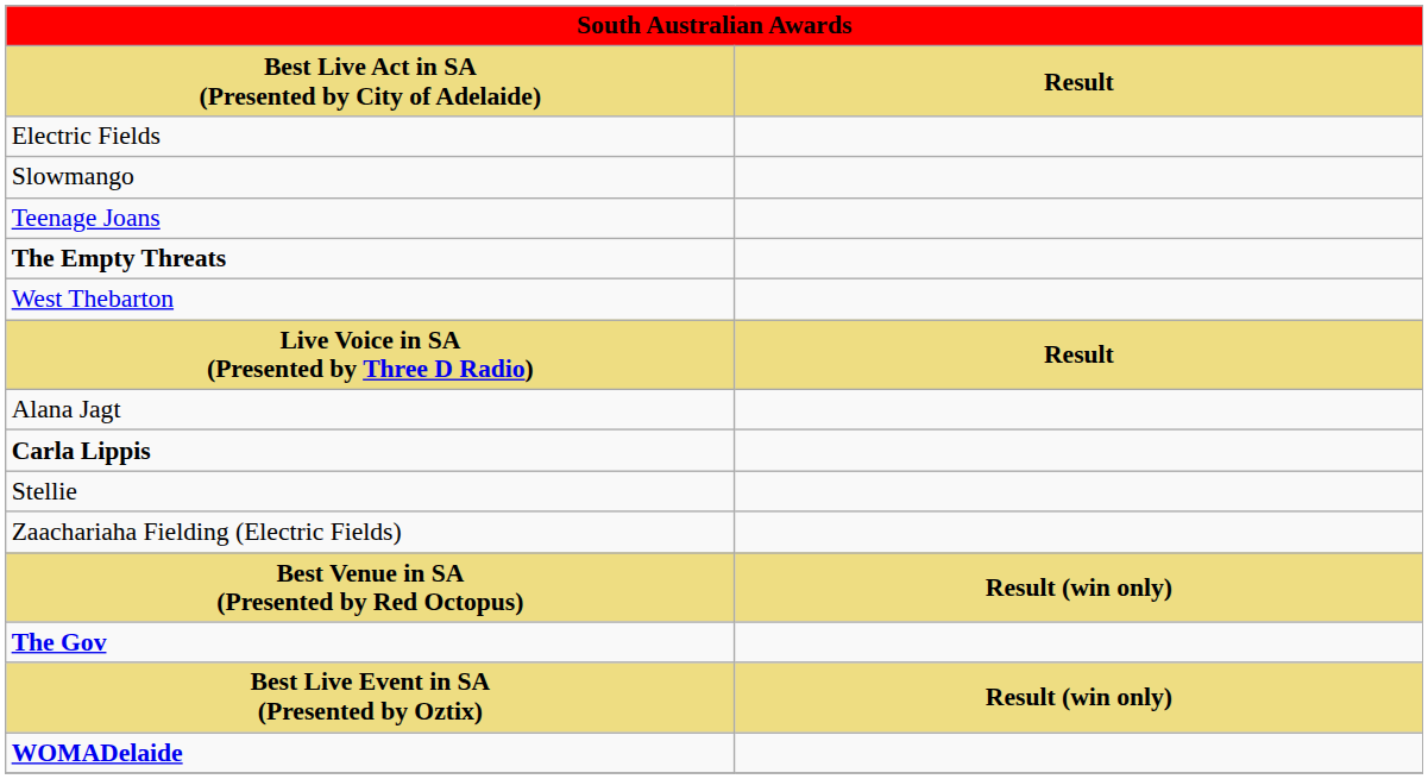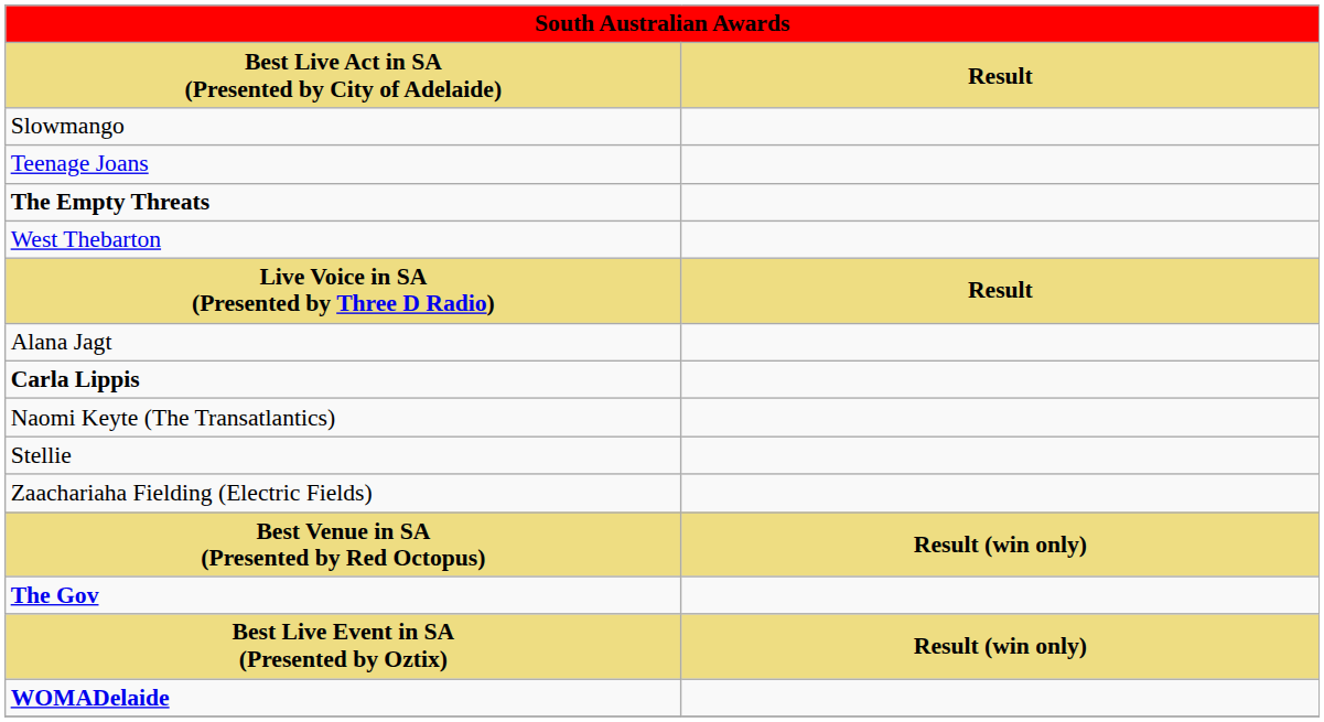- row: Electric Fields
+ row: Naomi Keyte (The Transatlantics)
